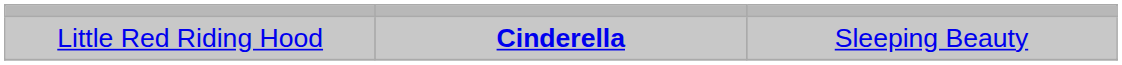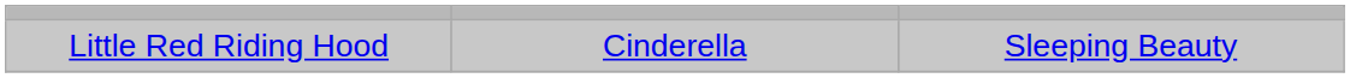Little Red Riding Hood | column 2: bold -> normal
